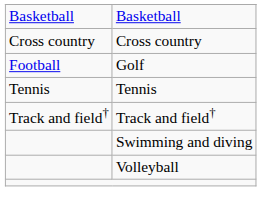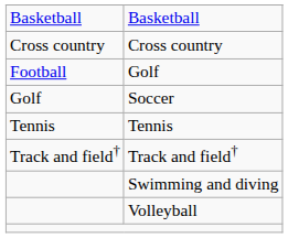+ row: Golf | Soccer
